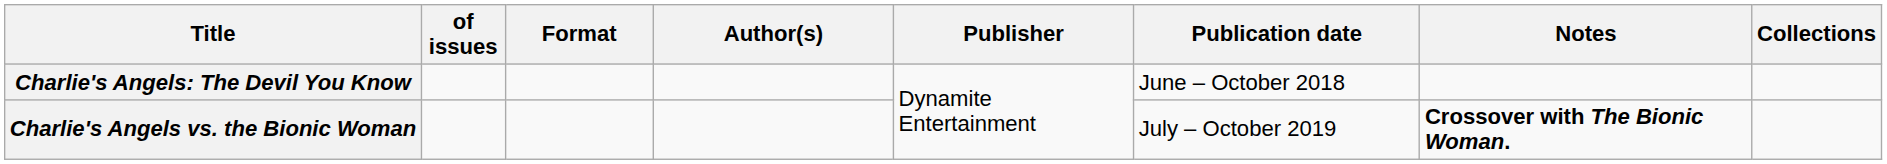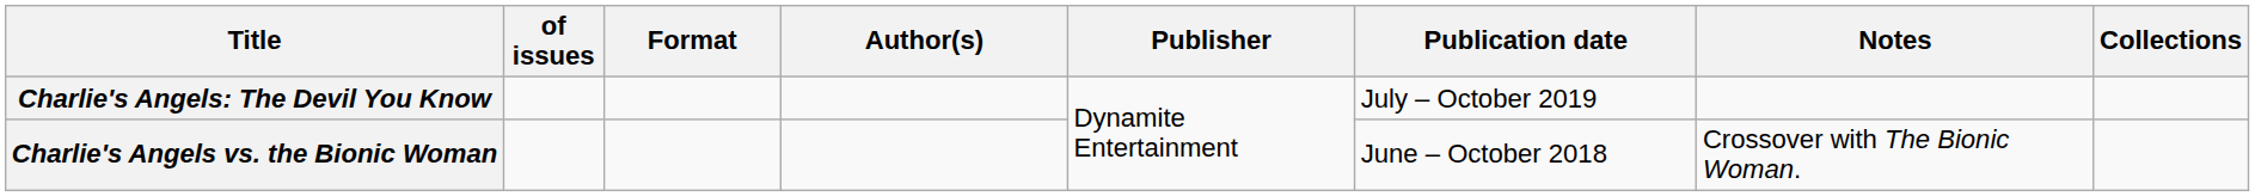Charlie's Angels: The Devil You Know | Publication date: June – October 2018 -> July – October 2019
Charlie's Angels vs. the Bionic Woman | Publication date: July – October 2019 -> June – October 2018
Charlie's Angels vs. the Bionic Woman | Notes: bold -> normal
